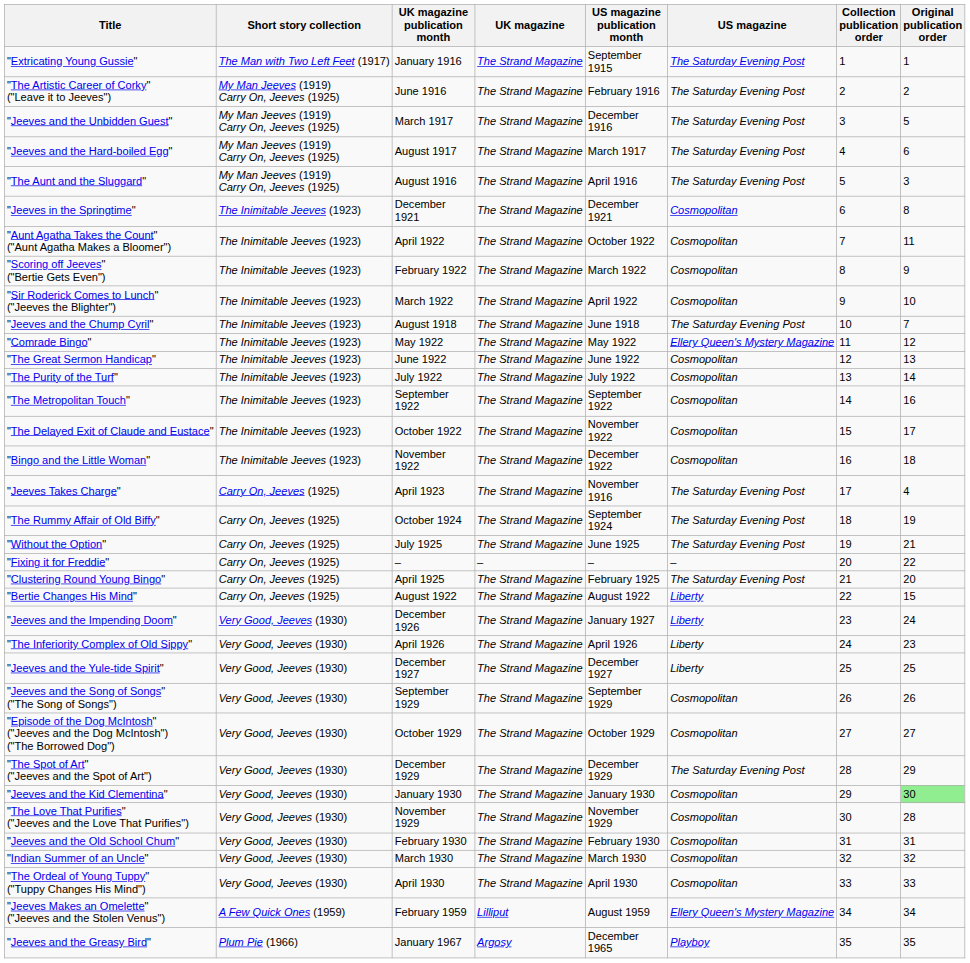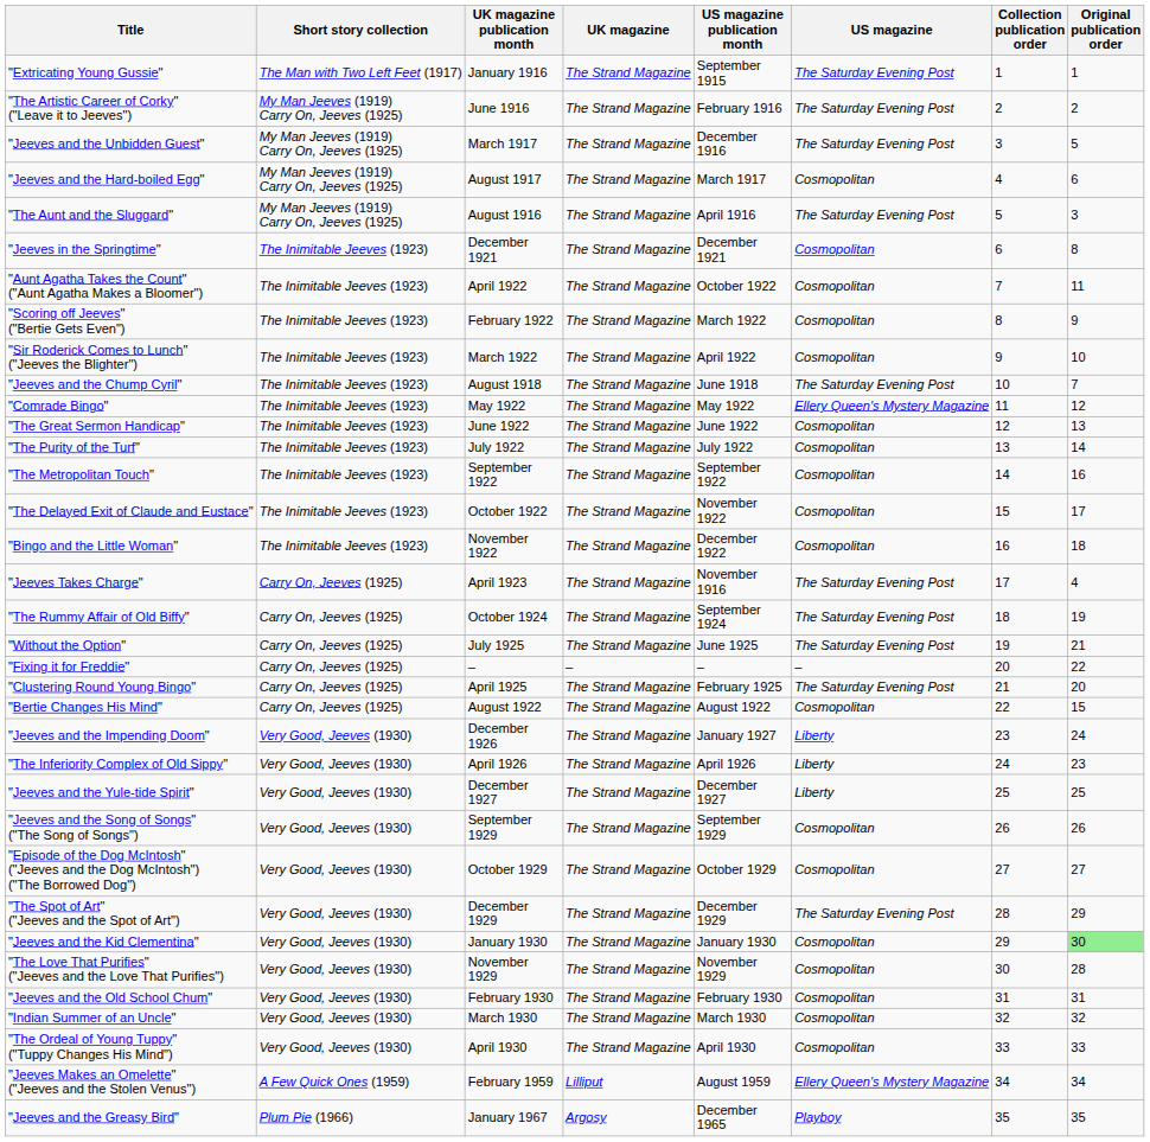"Jeeves and the Hard-boiled Egg" | US magazine: The Saturday Evening Post -> Cosmopolitan
"Bertie Changes His Mind" | US magazine: Liberty -> Cosmopolitan
